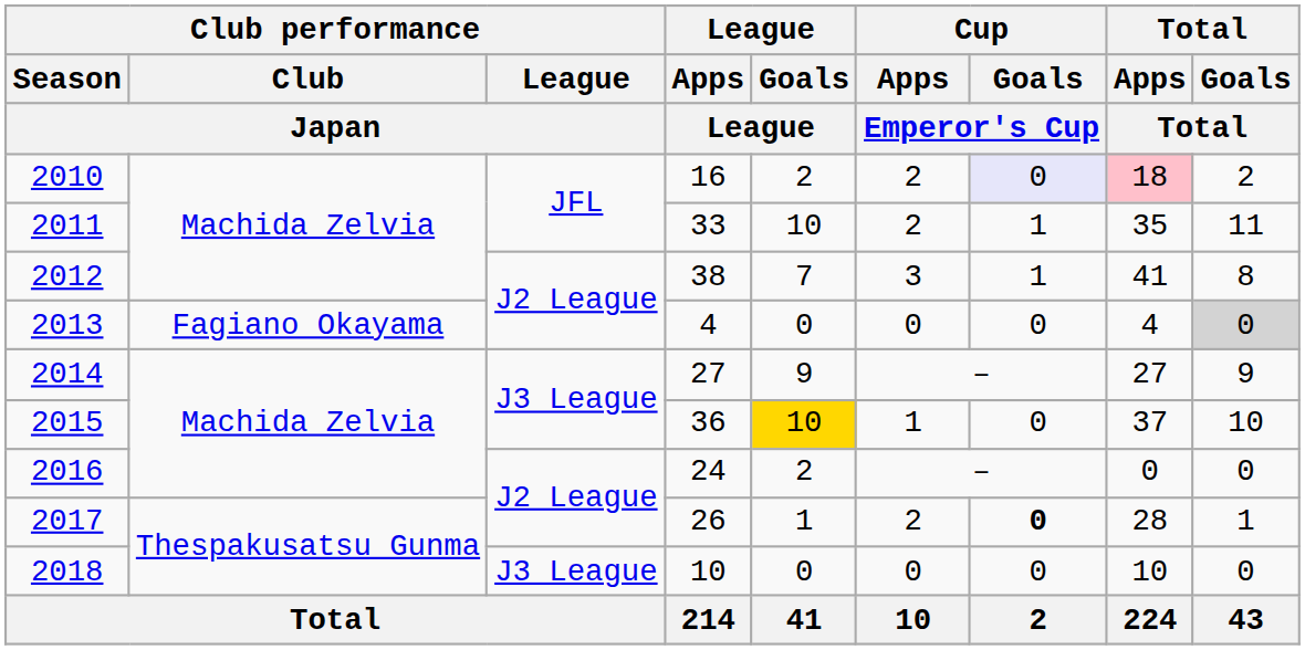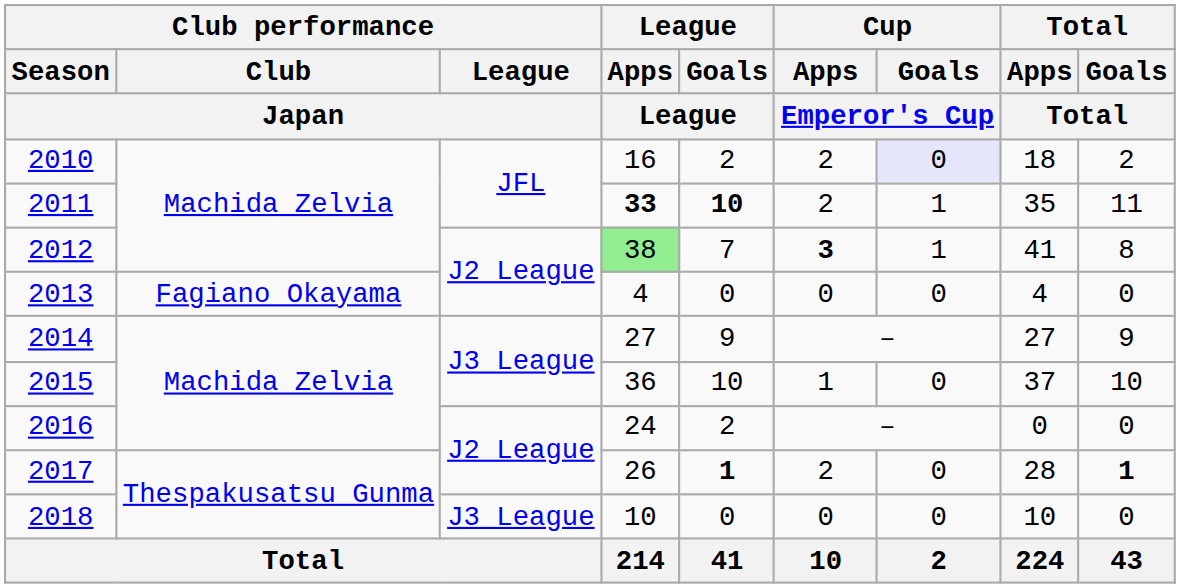2010 | Total / Apps / Total: pink background -> no background
2011 | League / Apps / League: normal -> bold
2011 | League / Goals / League: normal -> bold
2012 | League / Apps / League: no background -> lightgreen background
2012 | Cup / Apps / Emperor's Cup: normal -> bold
2013 | Total / Goals / Total: lightgrey background -> no background
2015 | League / Goals / League: gold background -> no background
2017 | League / Goals / League: normal -> bold
2017 | Cup / Goals / Emperor's Cup: bold -> normal
2017 | Total / Goals / Total: normal -> bold
